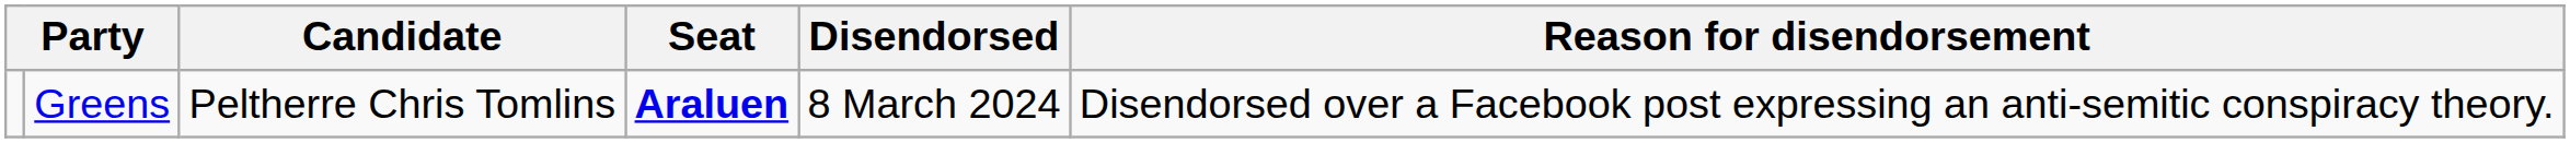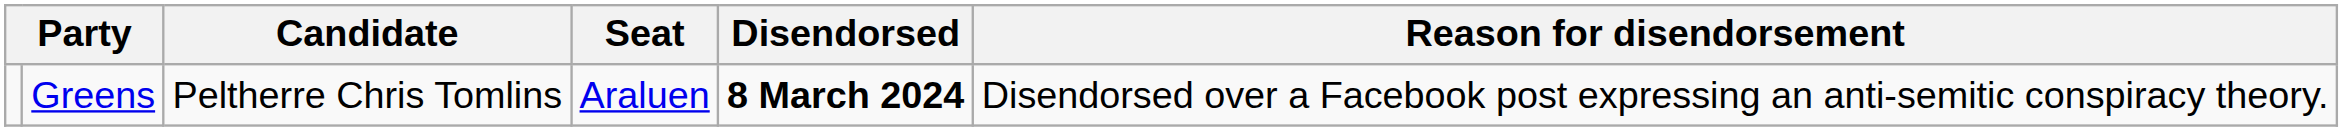Greens | Seat: bold -> normal
Greens | Disendorsed: normal -> bold
